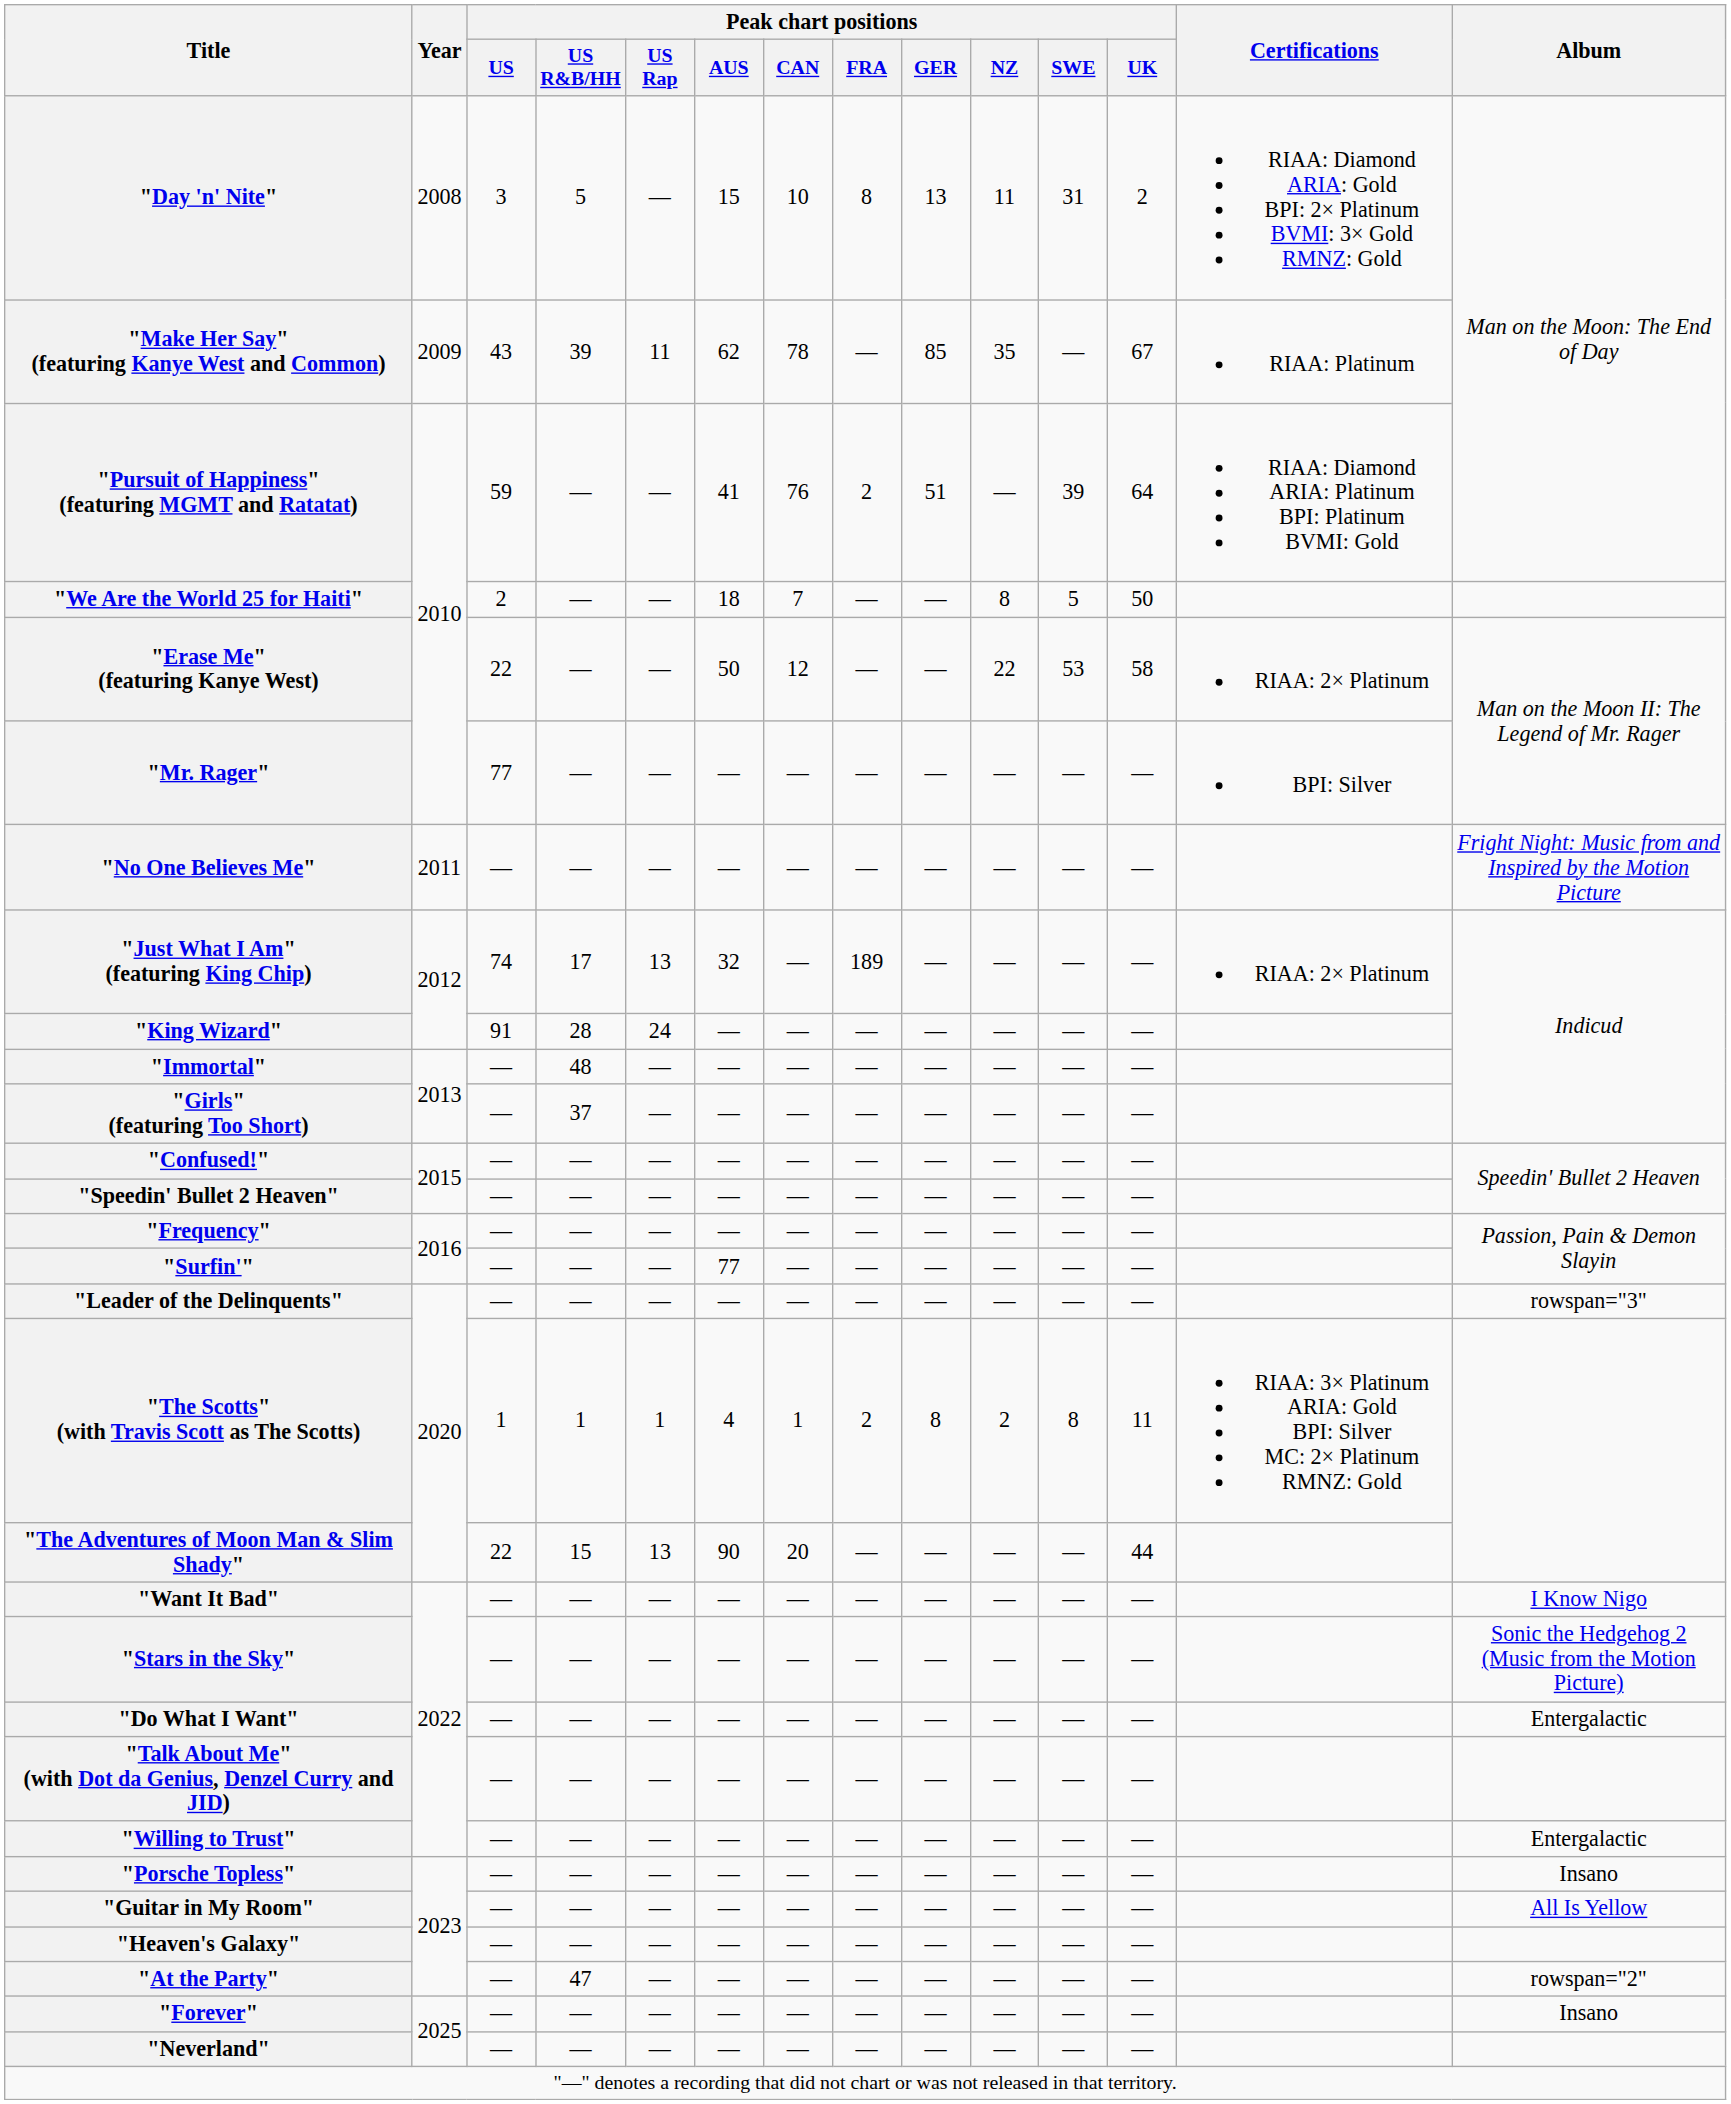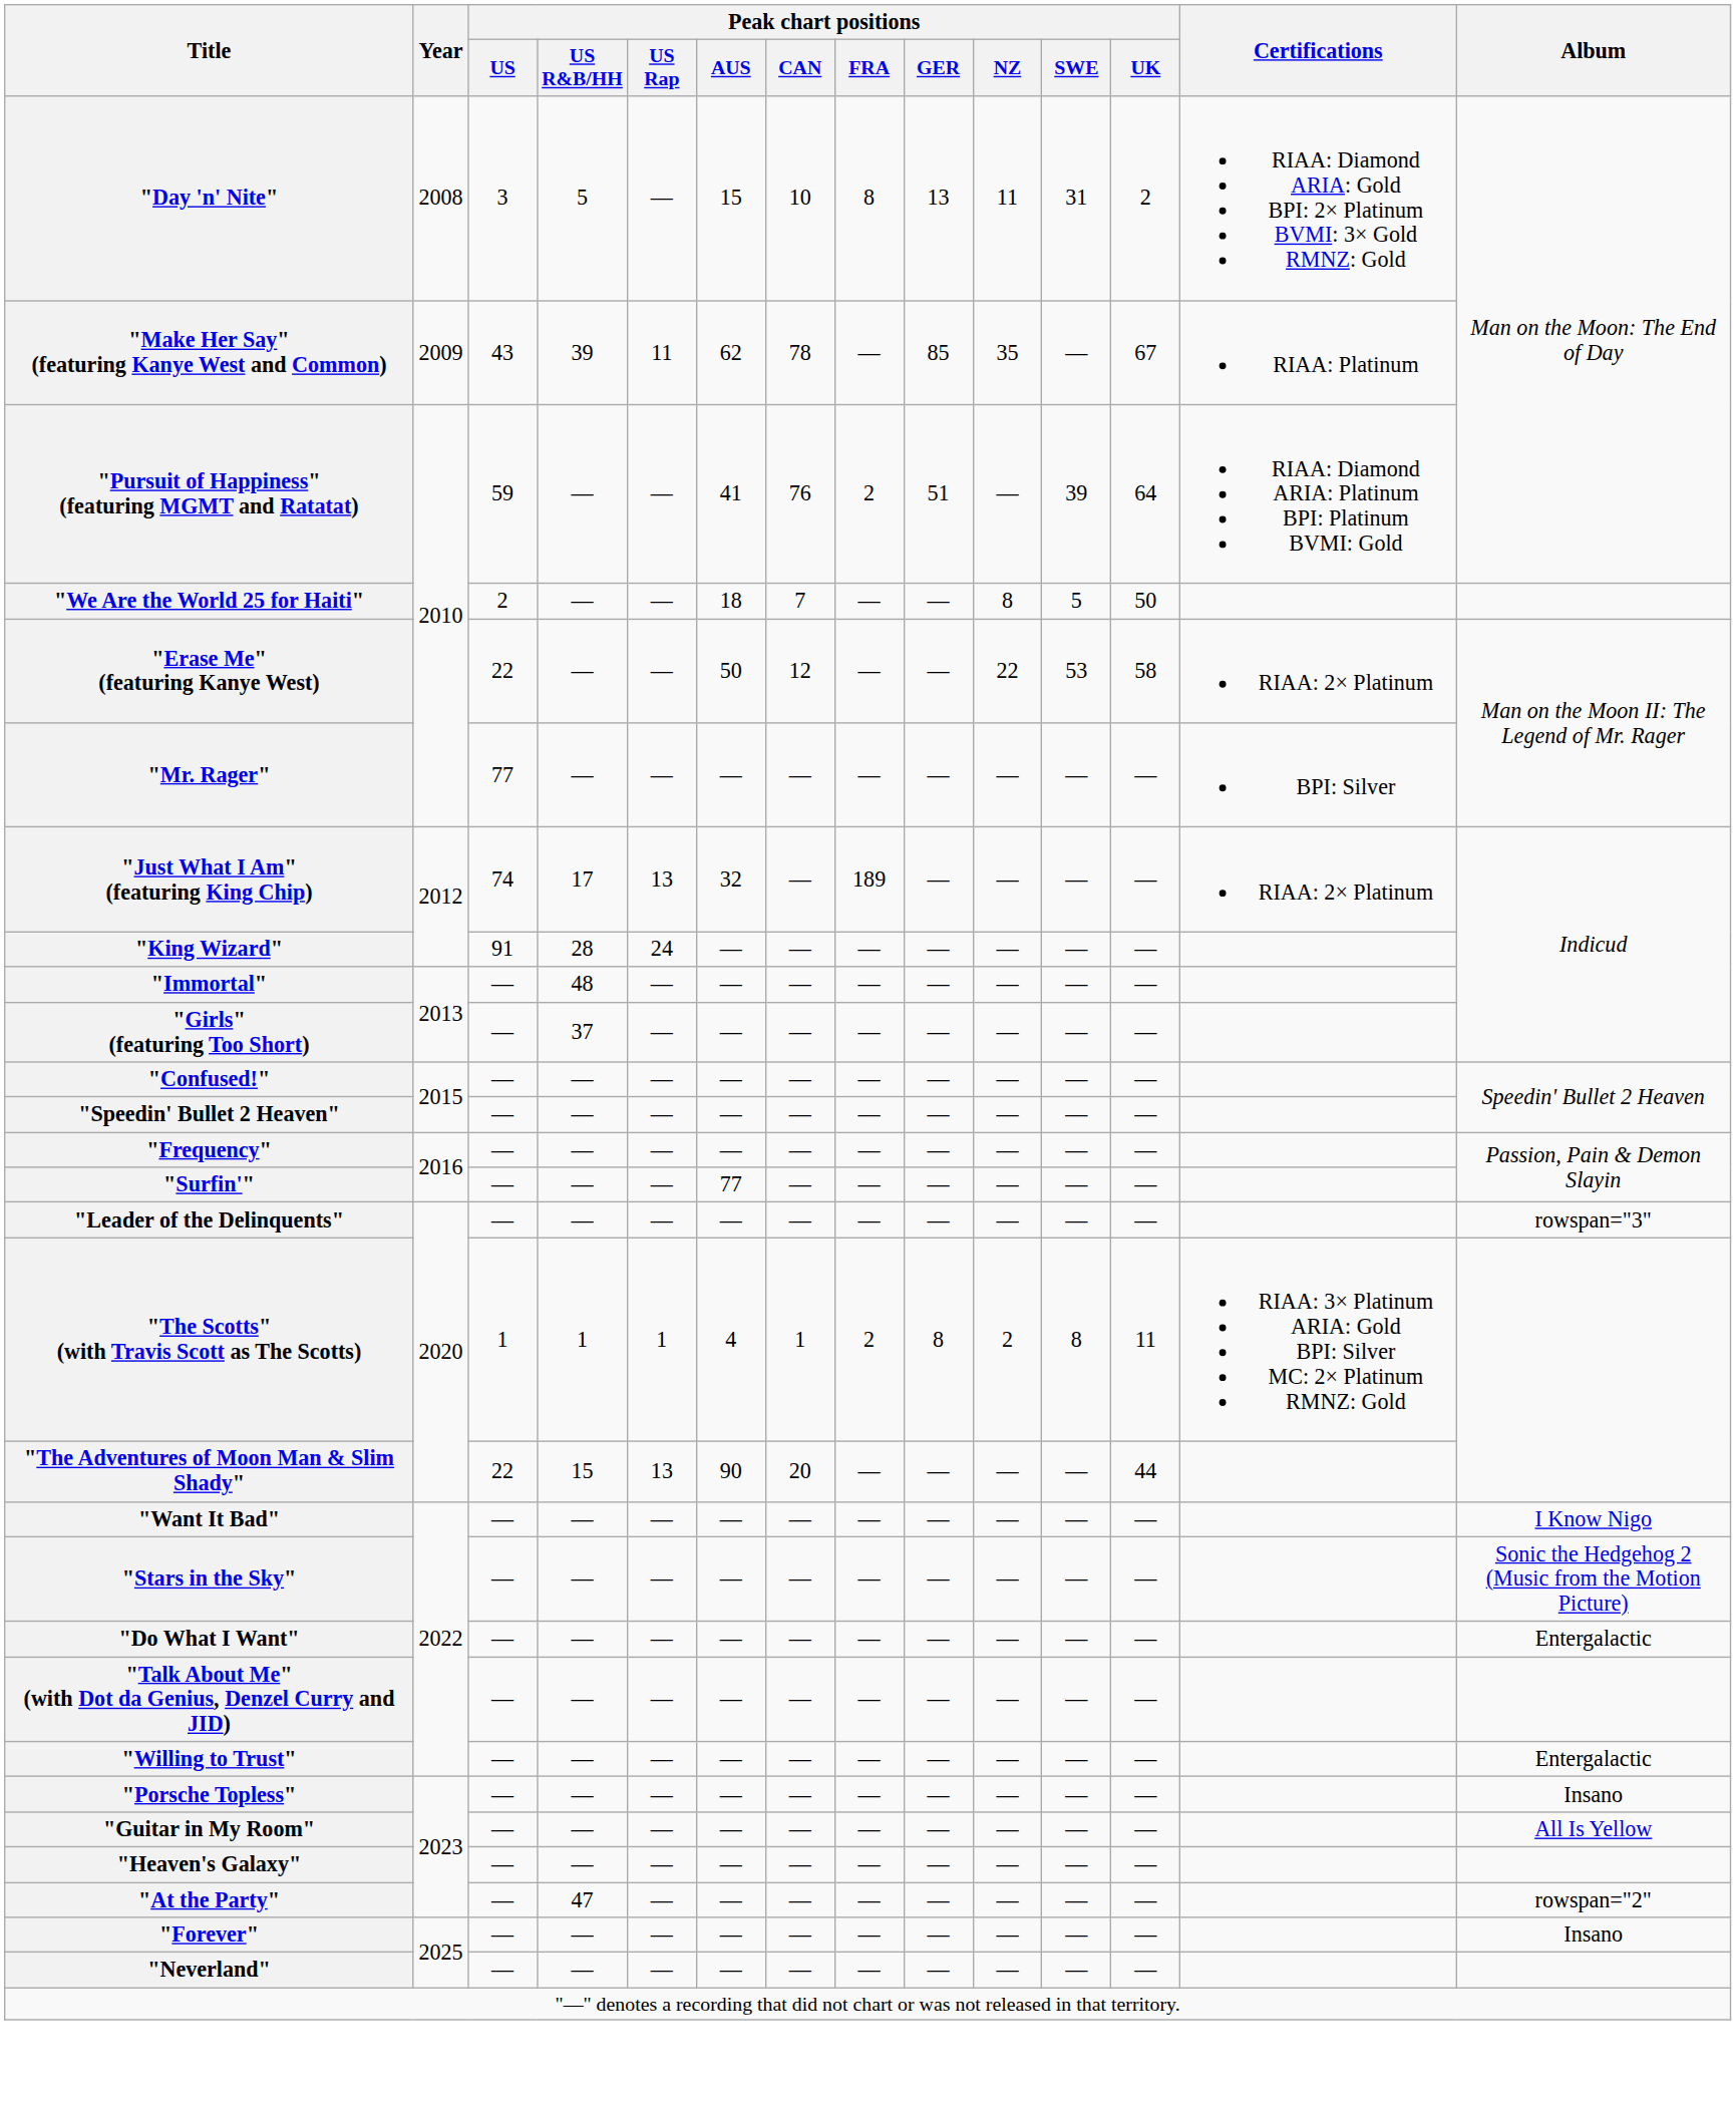- row: "No One Believes Me" | 2011 | — | — | — | — | — | — | — | — | — | — | Fright Night: Music from and Inspired by the Motion Picture
